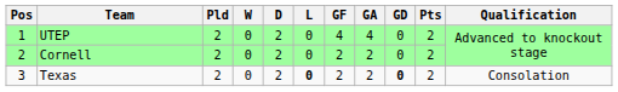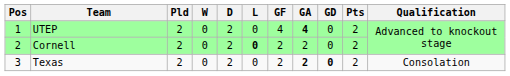UTEP | GA: normal -> bold
Cornell | L: normal -> bold
Texas | L: bold -> normal
Texas | GA: normal -> bold
